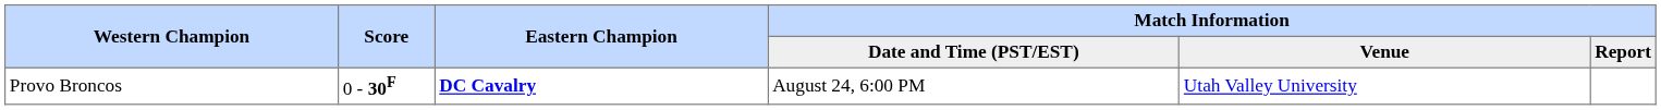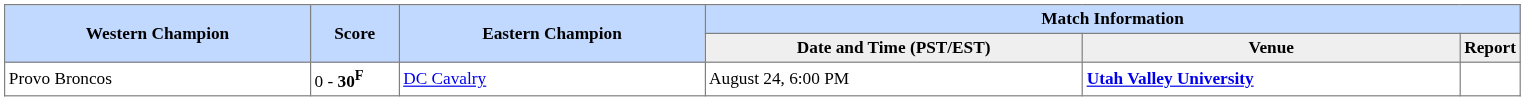Provo Broncos | Eastern Champion: bold -> normal
Provo Broncos | Match Information / Venue: normal -> bold
